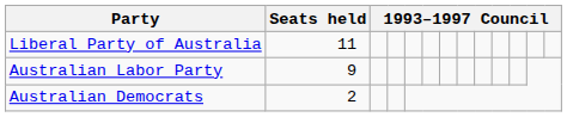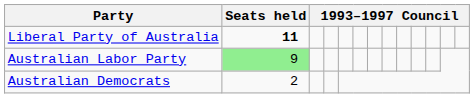Liberal Party of Australia | Seats held: normal -> bold
Australian Labor Party | Seats held: no background -> lightgreen background
